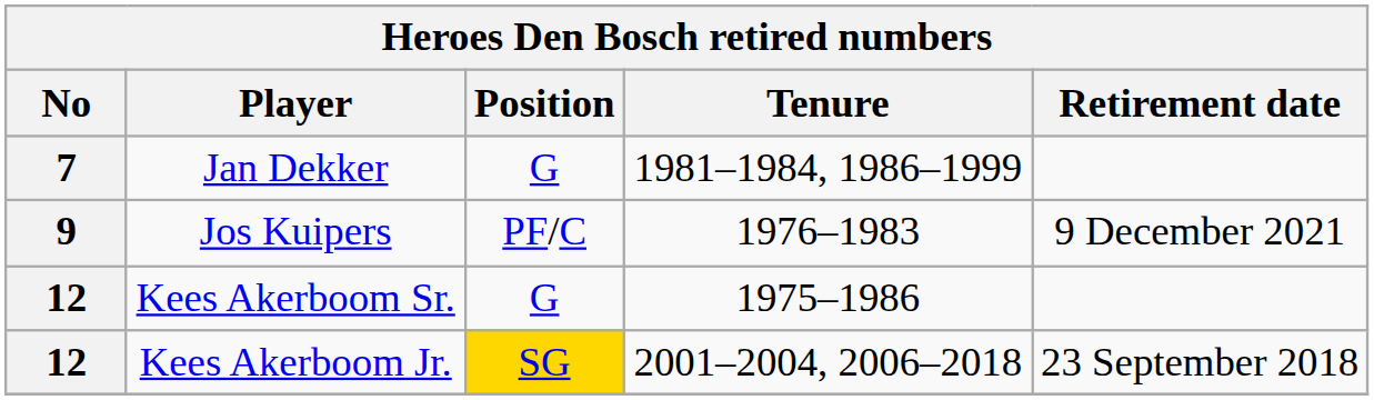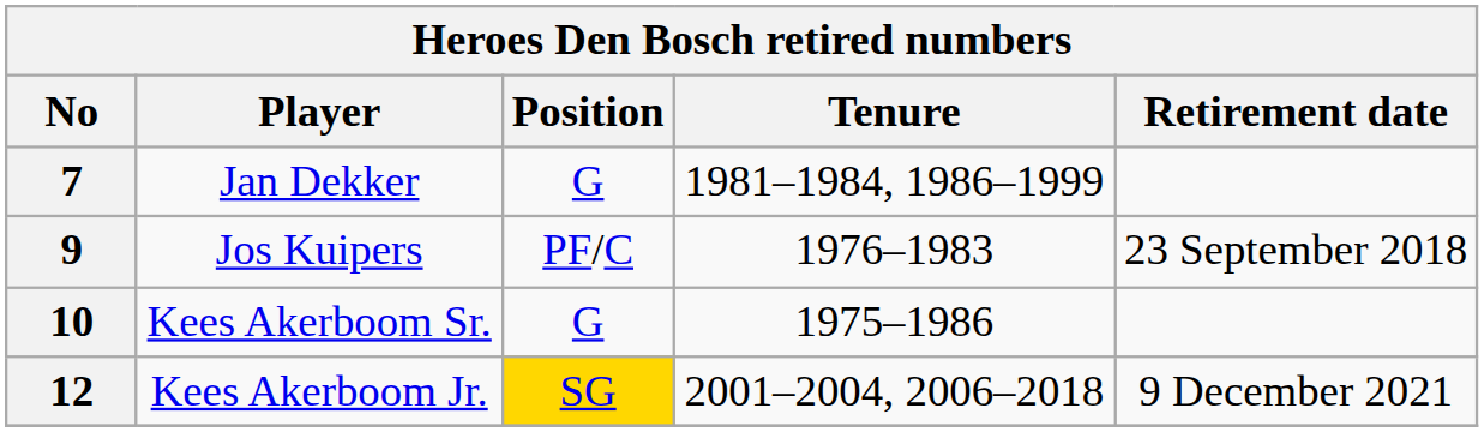Jos Kuipers | Retirement date: 9 December 2021 -> 23 September 2018
Kees Akerboom Sr. | No: 12 -> 10
Kees Akerboom Jr. | Retirement date: 23 September 2018 -> 9 December 2021
